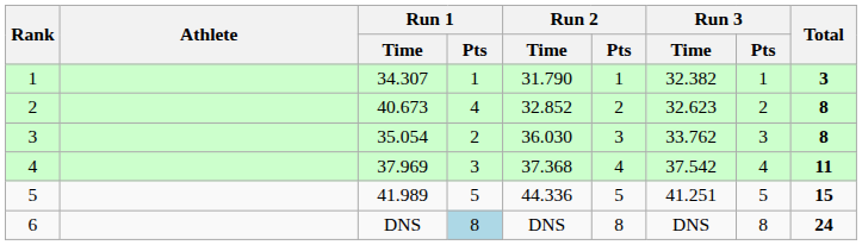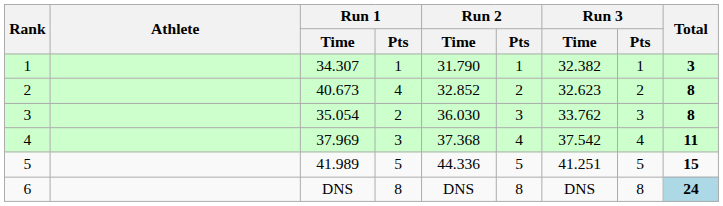6 | Run 1 / Pts: lightblue background -> no background
6 | Total: no background -> lightblue background
